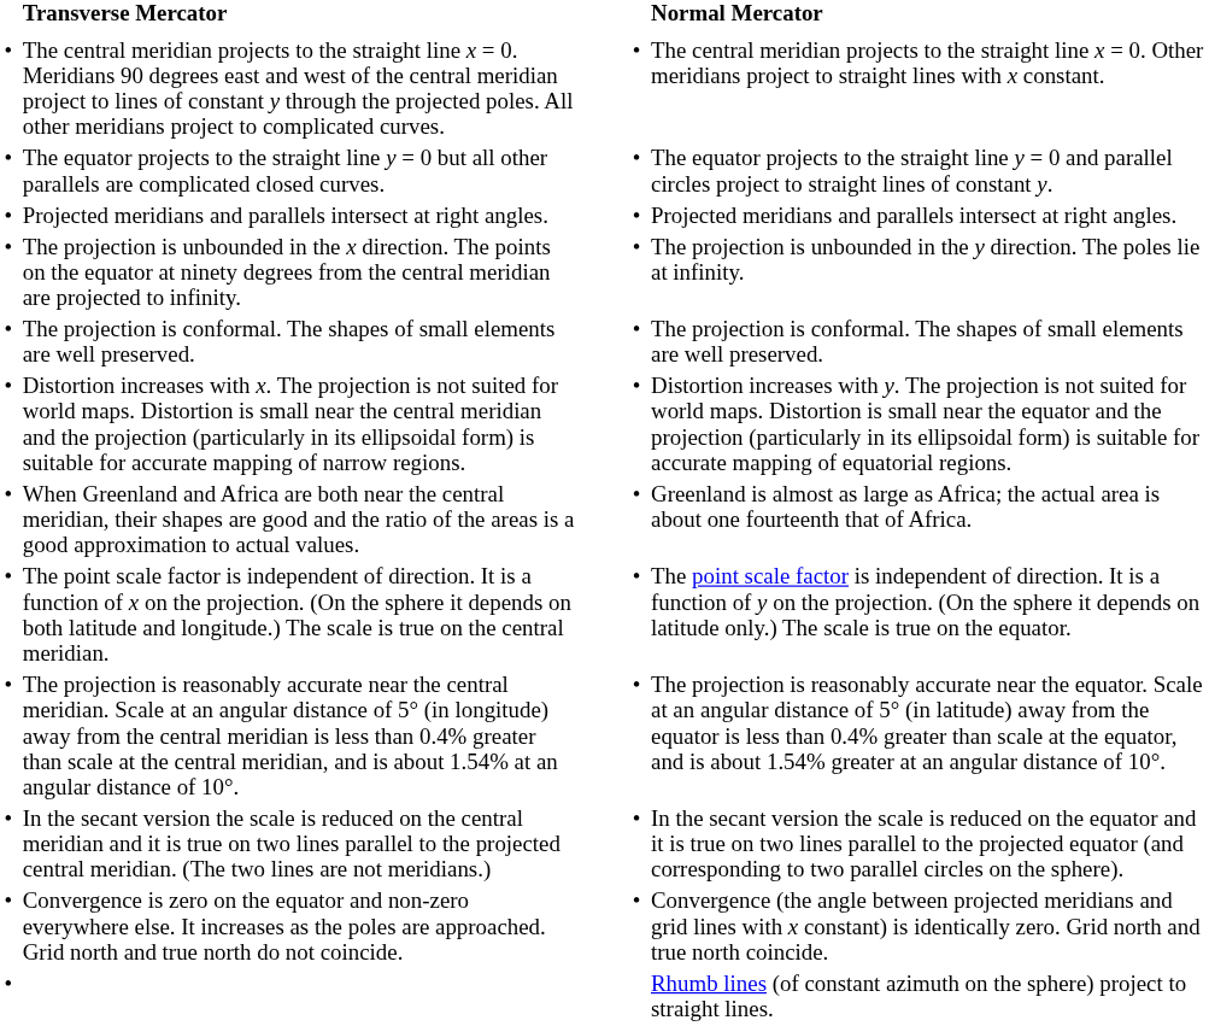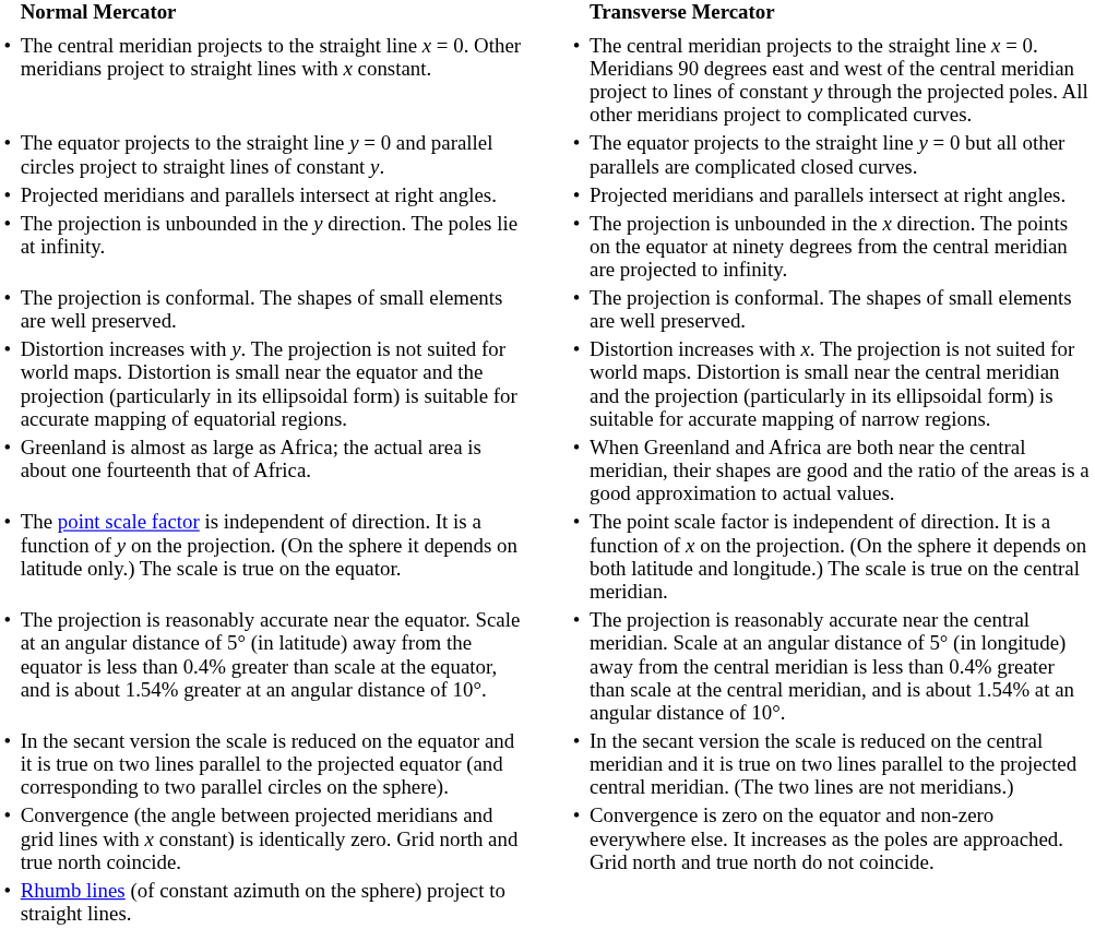columns swapped: Normal Mercator <-> Transverse Mercator
